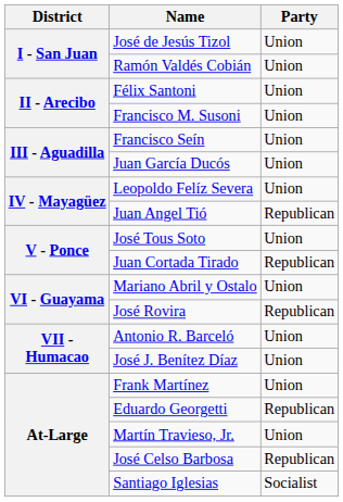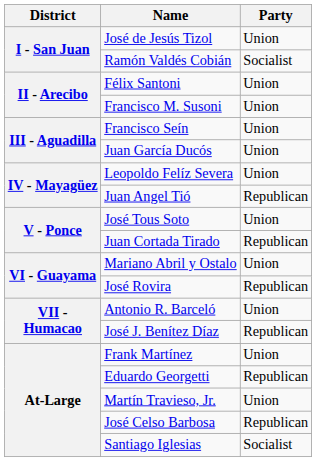Ramón Valdés Cobián | Party: Union -> Socialist
José J. Benítez Díaz | Party: Union -> Republican
